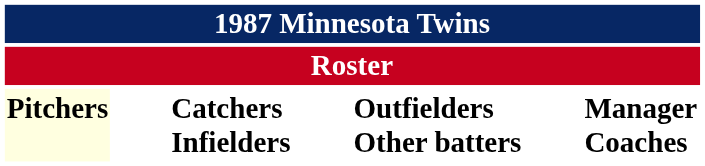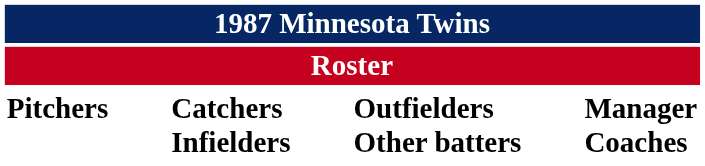Pitchers | column 1: lightyellow background -> no background
